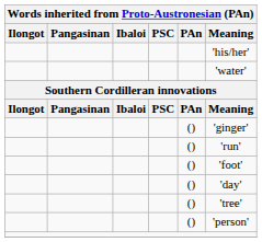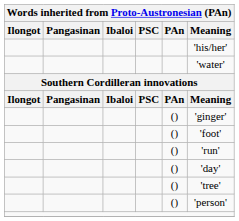row 8 | Meaning: 'run' -> 'foot'
row 9 | Meaning: 'foot' -> 'run'
